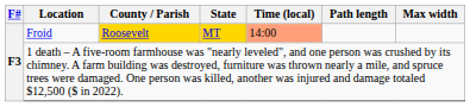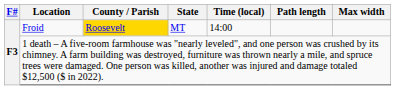Froid | State: gold background -> no background
Froid | Time (local): lightsalmon background -> no background
